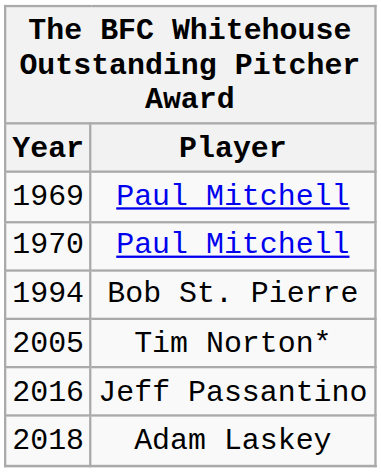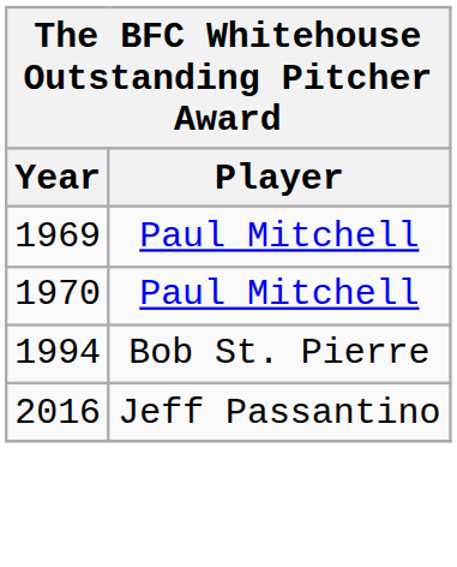- row: 2005 | Tim Norton*
- row: 2018 | Adam Laskey
